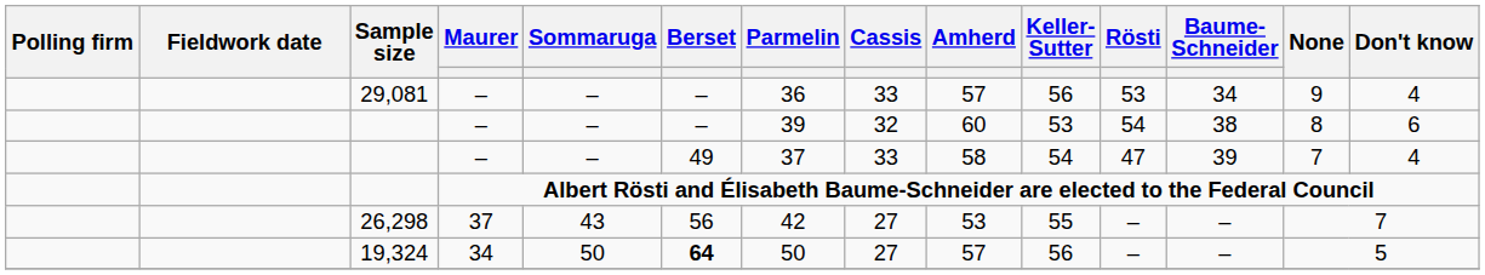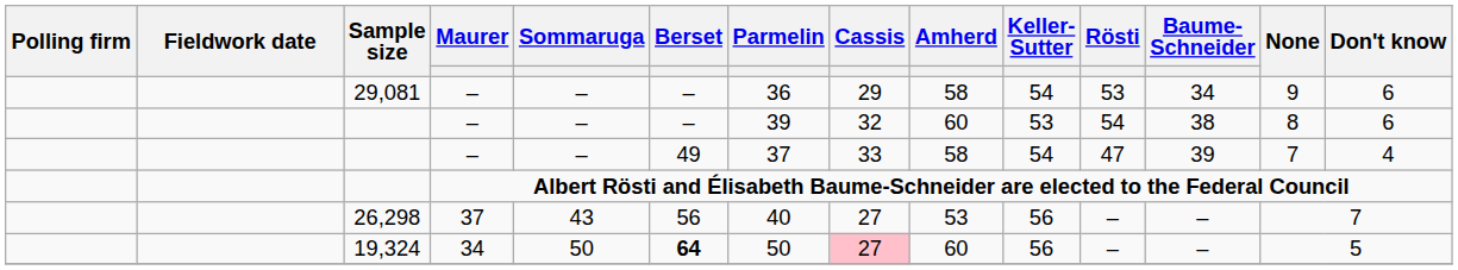29,081 | Cassis: 33 -> 29
29,081 | Amherd: 57 -> 58
29,081 | Keller- Sutter: 56 -> 54
29,081 | Don't know: 4 -> 6
26,298 | Parmelin: 42 -> 40
26,298 | Keller- Sutter: 55 -> 56
19,324 | Cassis: no background -> pink background
19,324 | Amherd: 57 -> 60
